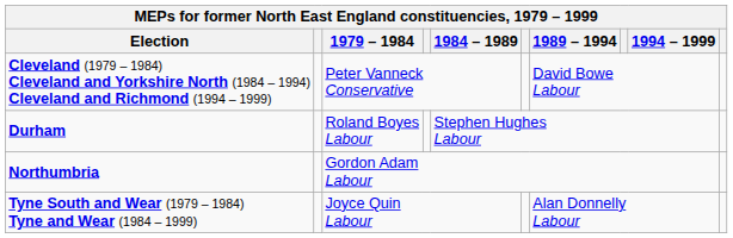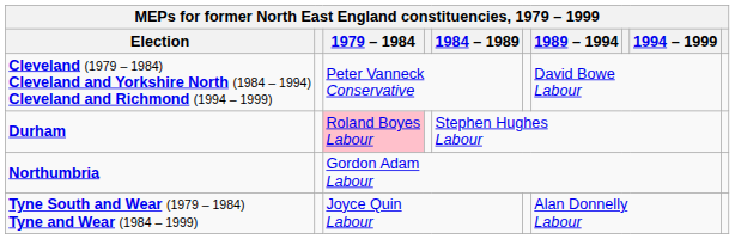Durham | 1979 – 1984: no background -> pink background
